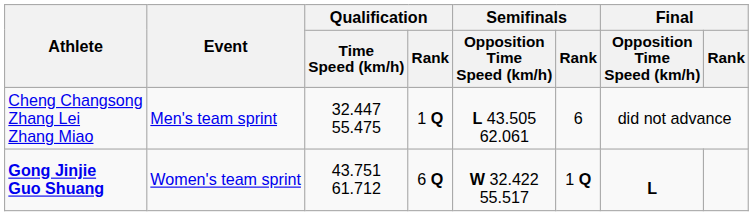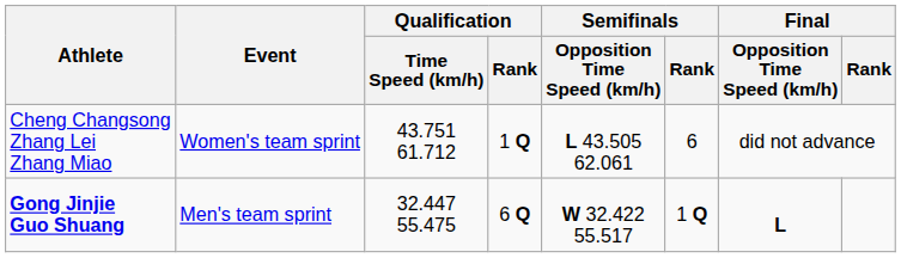Cheng Changsong Zhang Lei Zhang Miao | Event: Men's team sprint -> Women's team sprint
Cheng Changsong Zhang Lei Zhang Miao | Qualification / Time Speed (km/h): 32.447 55.475 -> 43.751 61.712
Gong Jinjie Guo Shuang | Event: Women's team sprint -> Men's team sprint
Gong Jinjie Guo Shuang | Qualification / Time Speed (km/h): 43.751 61.712 -> 32.447 55.475
